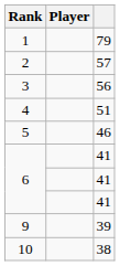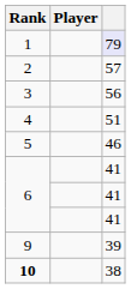1 | column 3: no background -> lavender background
10 | Rank: normal -> bold
